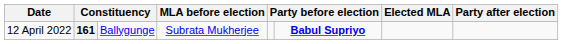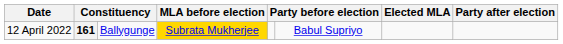161 | MLA before election: no background -> gold background
161 | column 6: bold -> normal
